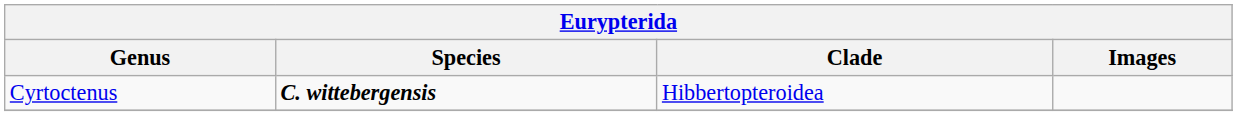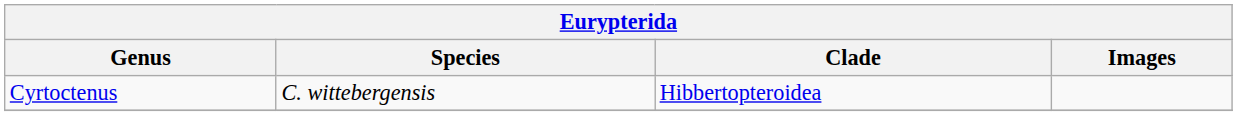Cyrtoctenus | Species: bold -> normal
